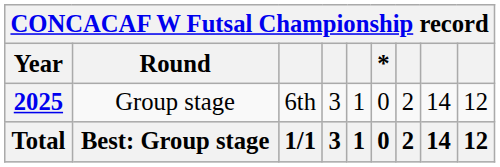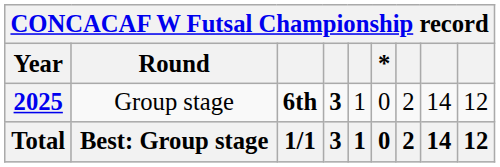2025 | column 3: normal -> bold
2025 | column 4: normal -> bold
